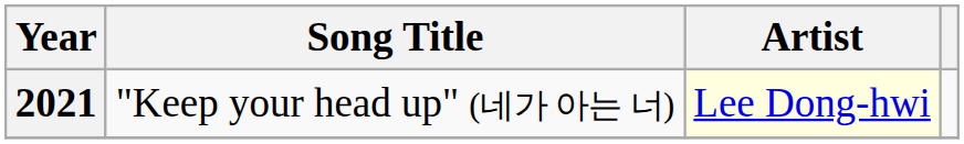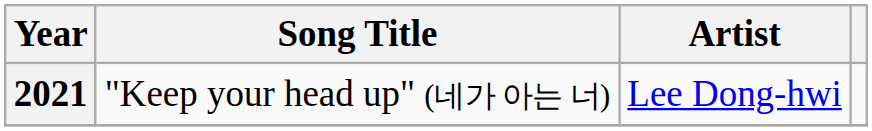2021 | Artist: lightyellow background -> no background
